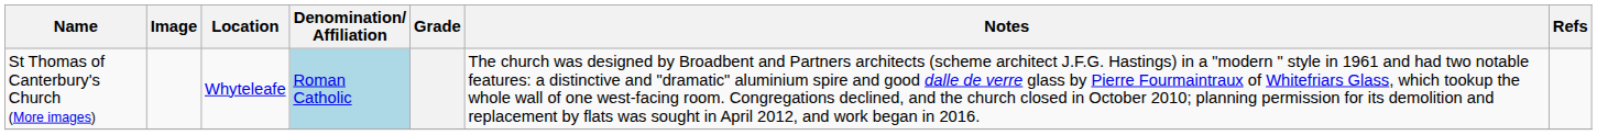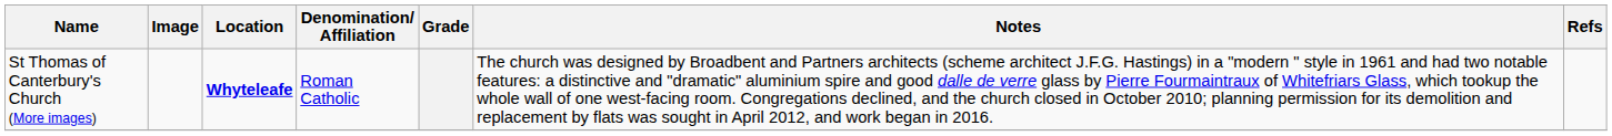St Thomas of Canterbury's Church (More images) | Location: normal -> bold
St Thomas of Canterbury's Church (More images) | Denomination/ Affiliation: lightblue background -> no background
